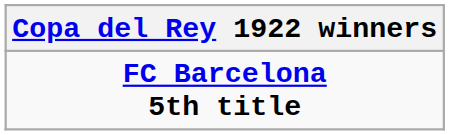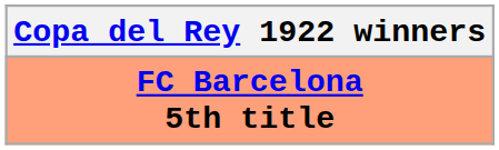row 2 | column 1: no background -> lightsalmon background
